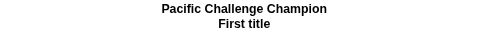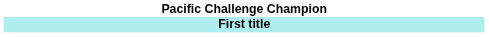row 2 | column 1: no background -> paleturquoise background
